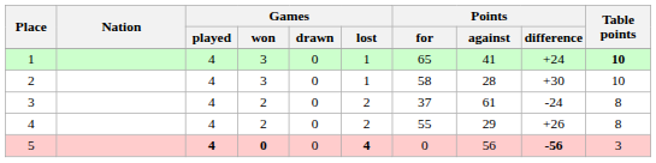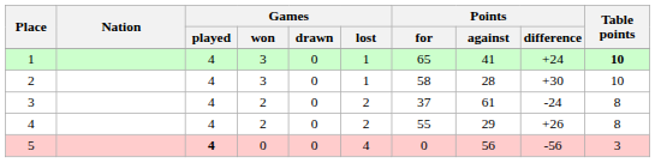5 | Games / won: bold -> normal
5 | Games / lost: bold -> normal
5 | Points / difference: bold -> normal
